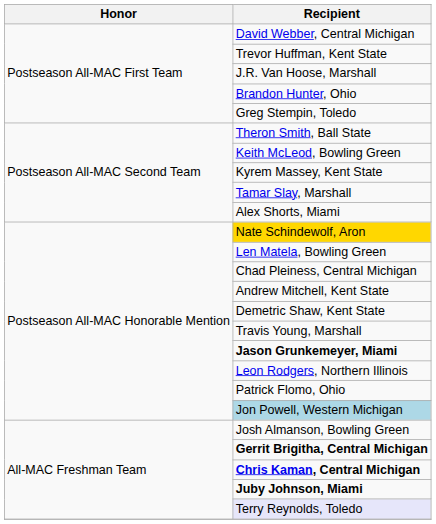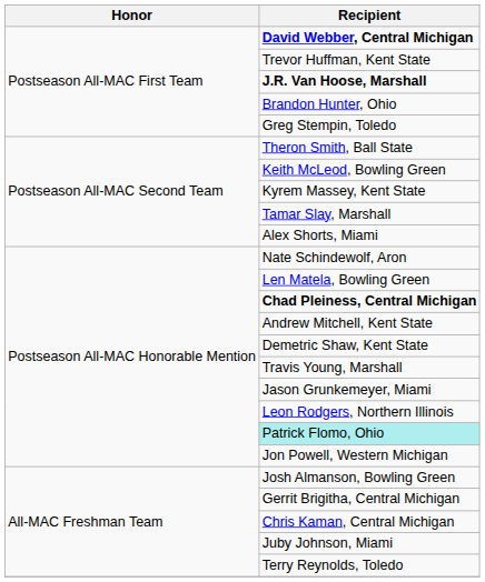row 2 | Recipient: normal -> bold
row 4 | Recipient: normal -> bold
row 12 | Recipient: gold background -> no background
row 14 | Recipient: normal -> bold
row 18 | Recipient: bold -> normal
row 20 | Recipient: no background -> paleturquoise background
row 21 | Recipient: lightblue background -> no background
row 23 | Recipient: bold -> normal
row 24 | Recipient: bold -> normal
row 25 | Recipient: bold -> normal
row 26 | Recipient: lavender background -> no background
